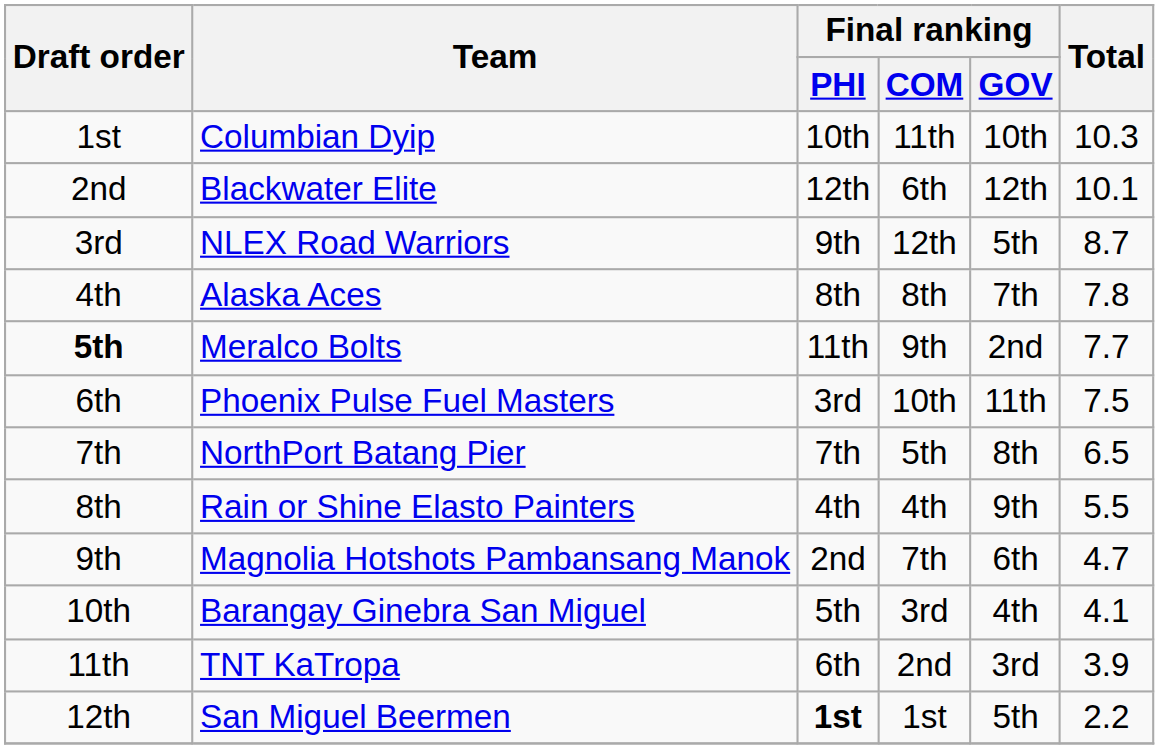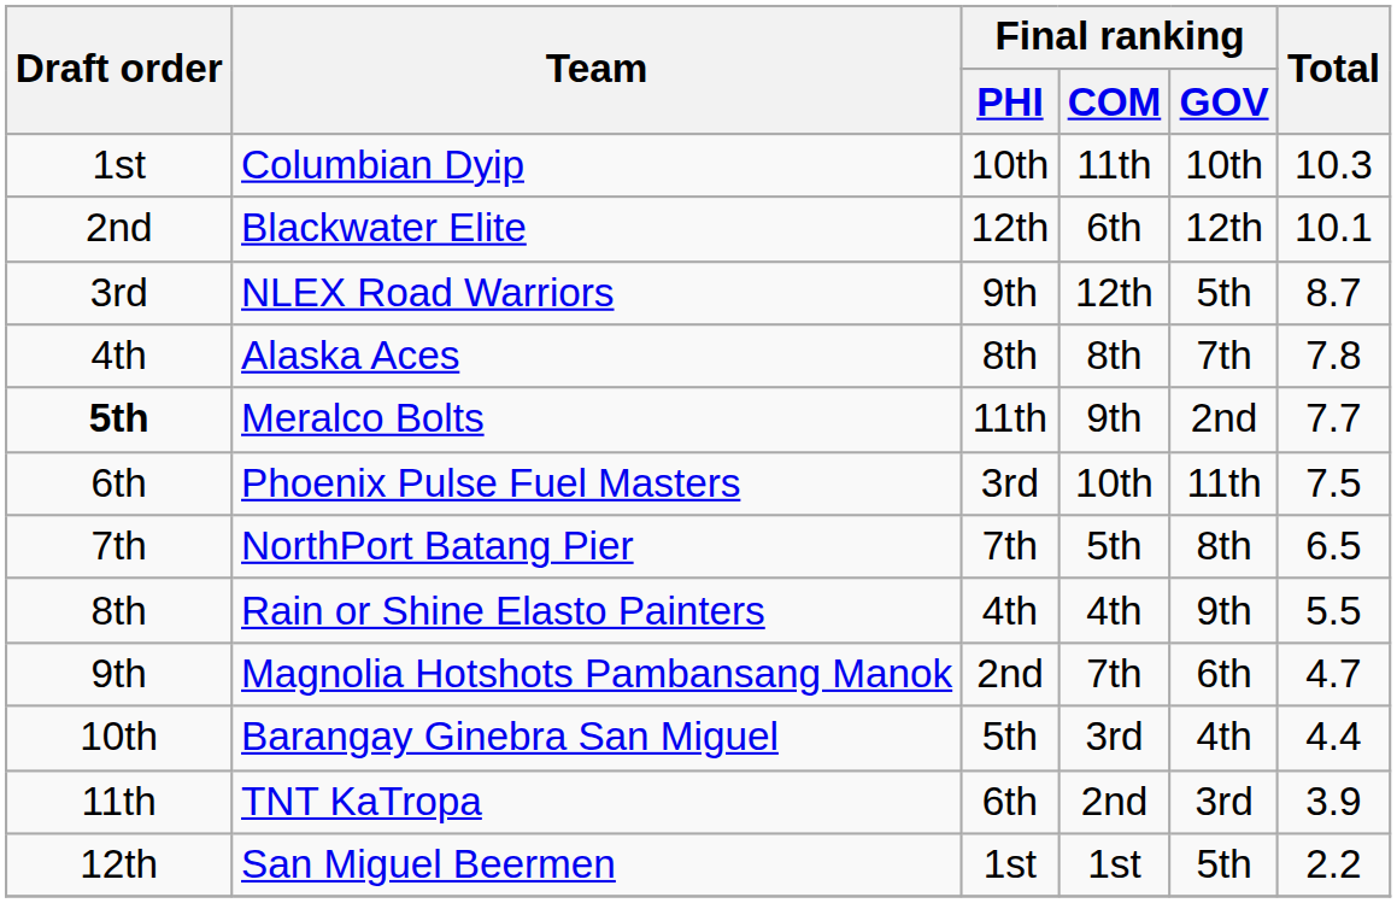row 12 | Total: 4.1 -> 4.4
row 14 | Final ranking / PHI: bold -> normal
